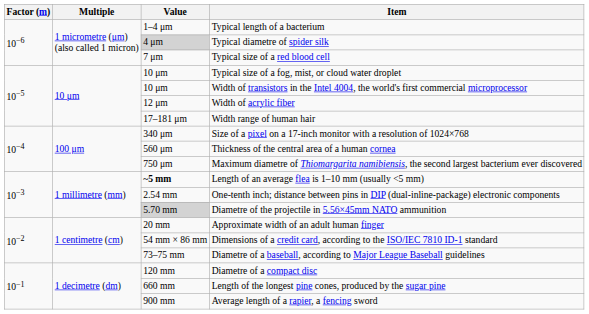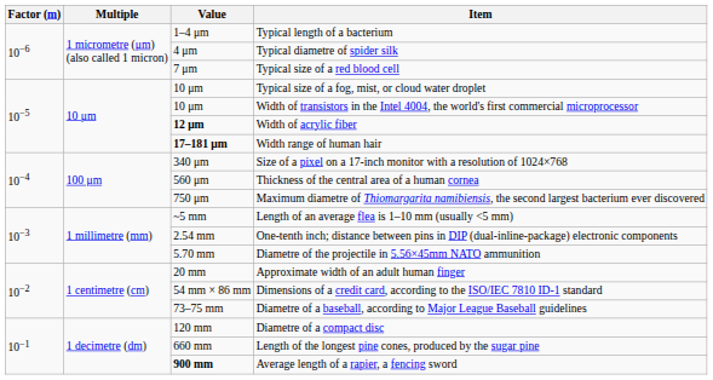Typical diametre of spider silk | Value: lightgrey background -> no background
Width of acrylic fiber | Value: normal -> bold
Width range of human hair | Value: normal -> bold
Length of an average flea is 1–10 mm (usually <5 mm) | Value: bold -> normal
Diametre of the projectile in 5.56×45mm NATO ammunition | Value: lightgrey background -> no background
Average length of a rapier, a fencing sword | Value: normal -> bold
